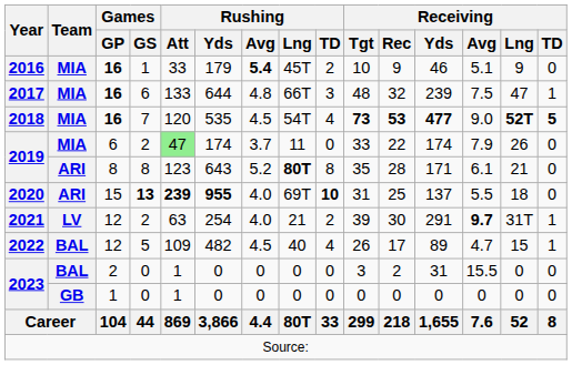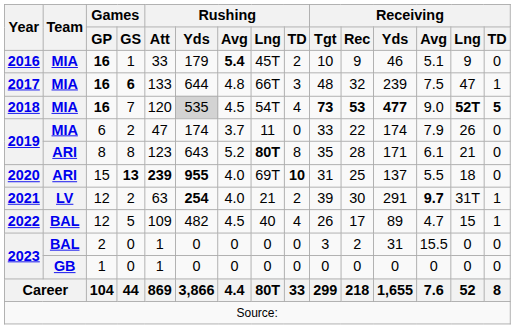2017 | Games / GS: normal -> bold
2018 | Rushing / Yds: no background -> lightgrey background
2019 / 6 | Rushing / Att: lightgreen background -> no background
2021 | Rushing / Yds: normal -> bold
